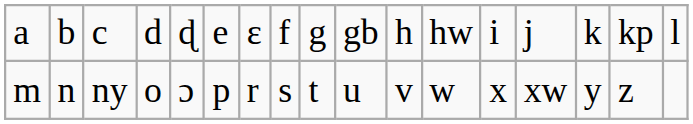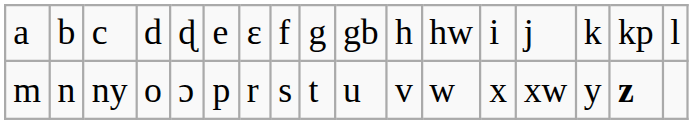ny | column 16: normal -> bold
